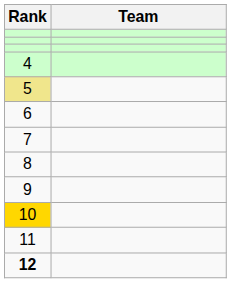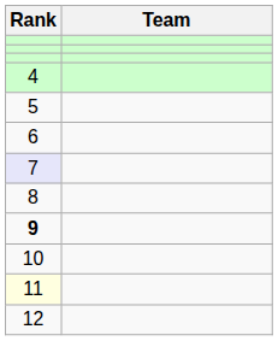row 6 | Rank: khaki background -> no background
row 8 | Rank: no background -> lavender background
row 10 | Rank: normal -> bold
row 11 | Rank: gold background -> no background
row 12 | Rank: no background -> lightyellow background
row 13 | Rank: bold -> normal
